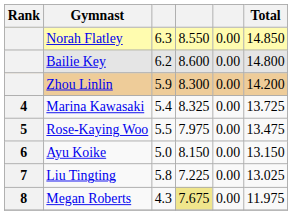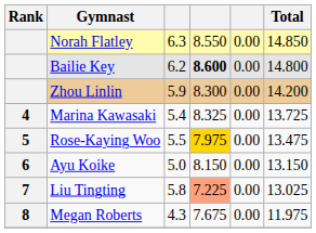Bailie Key | column 4: normal -> bold
Rose-Kaying Woo | column 4: no background -> gold background
Liu Tingting | column 4: no background -> lightsalmon background
Megan Roberts | column 4: khaki background -> no background
